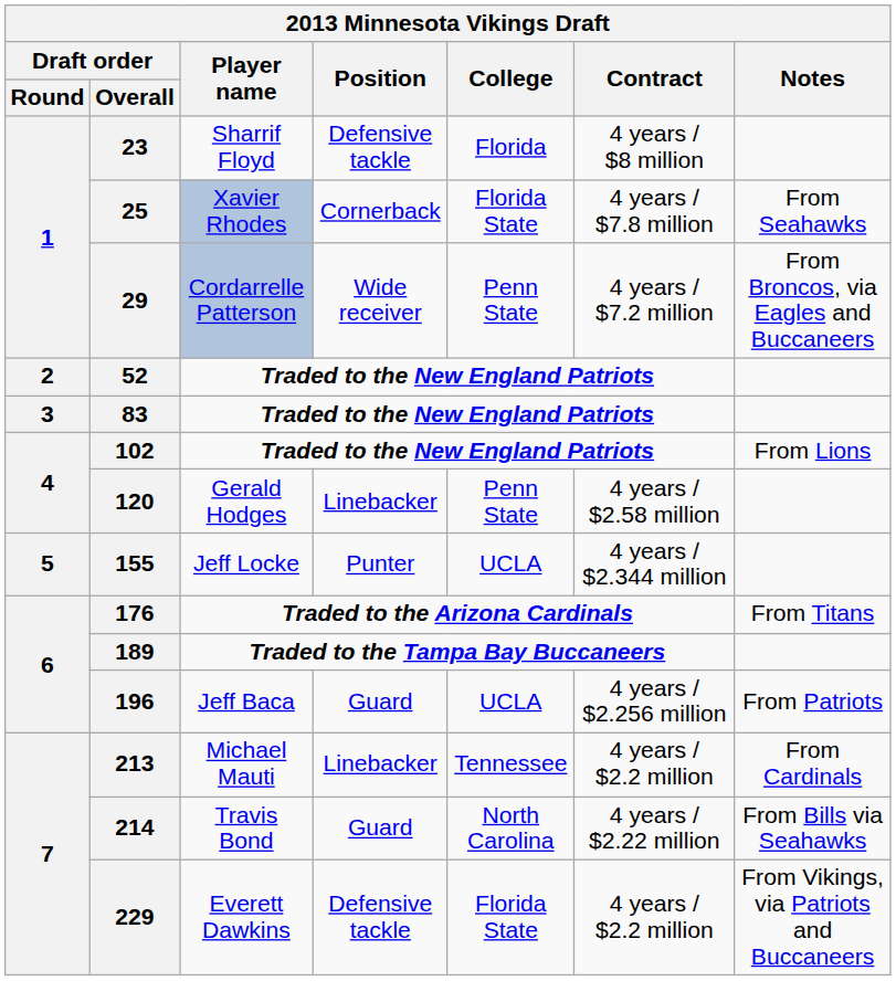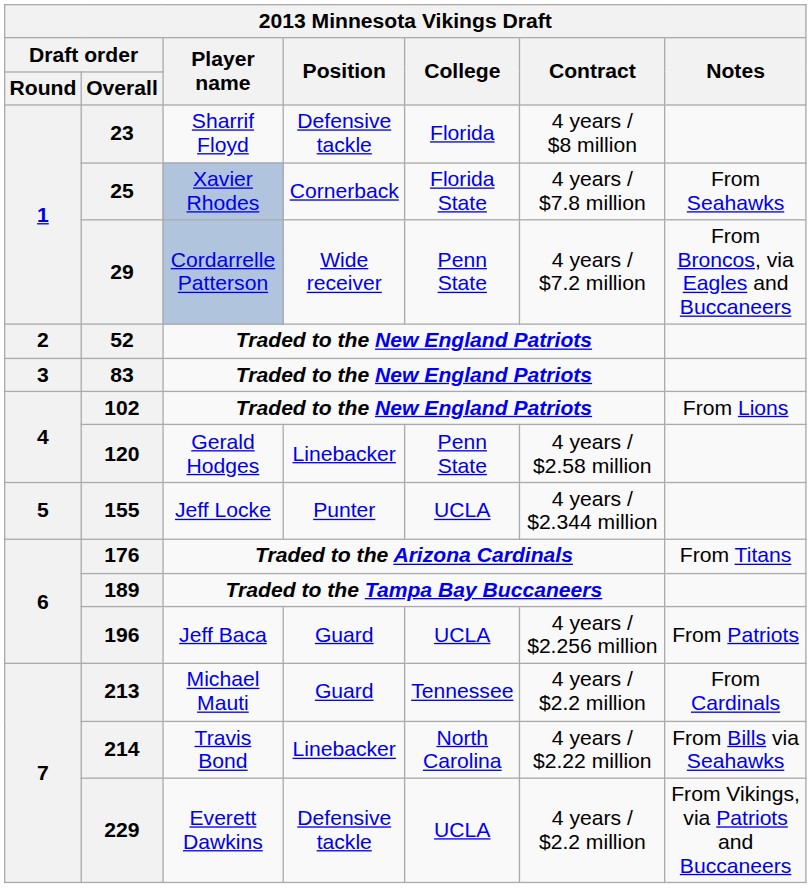213 | Position: Linebacker -> Guard
214 | Position: Guard -> Linebacker
229 | College: Florida State -> UCLA
